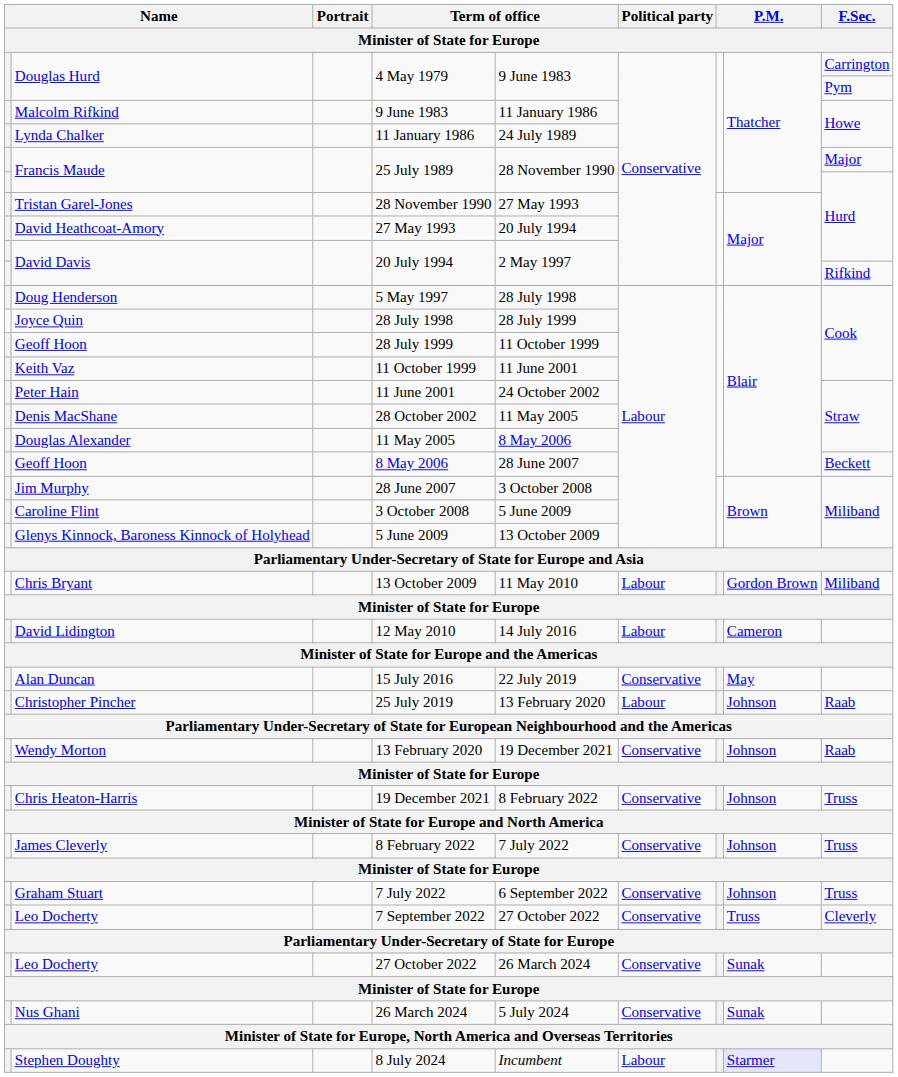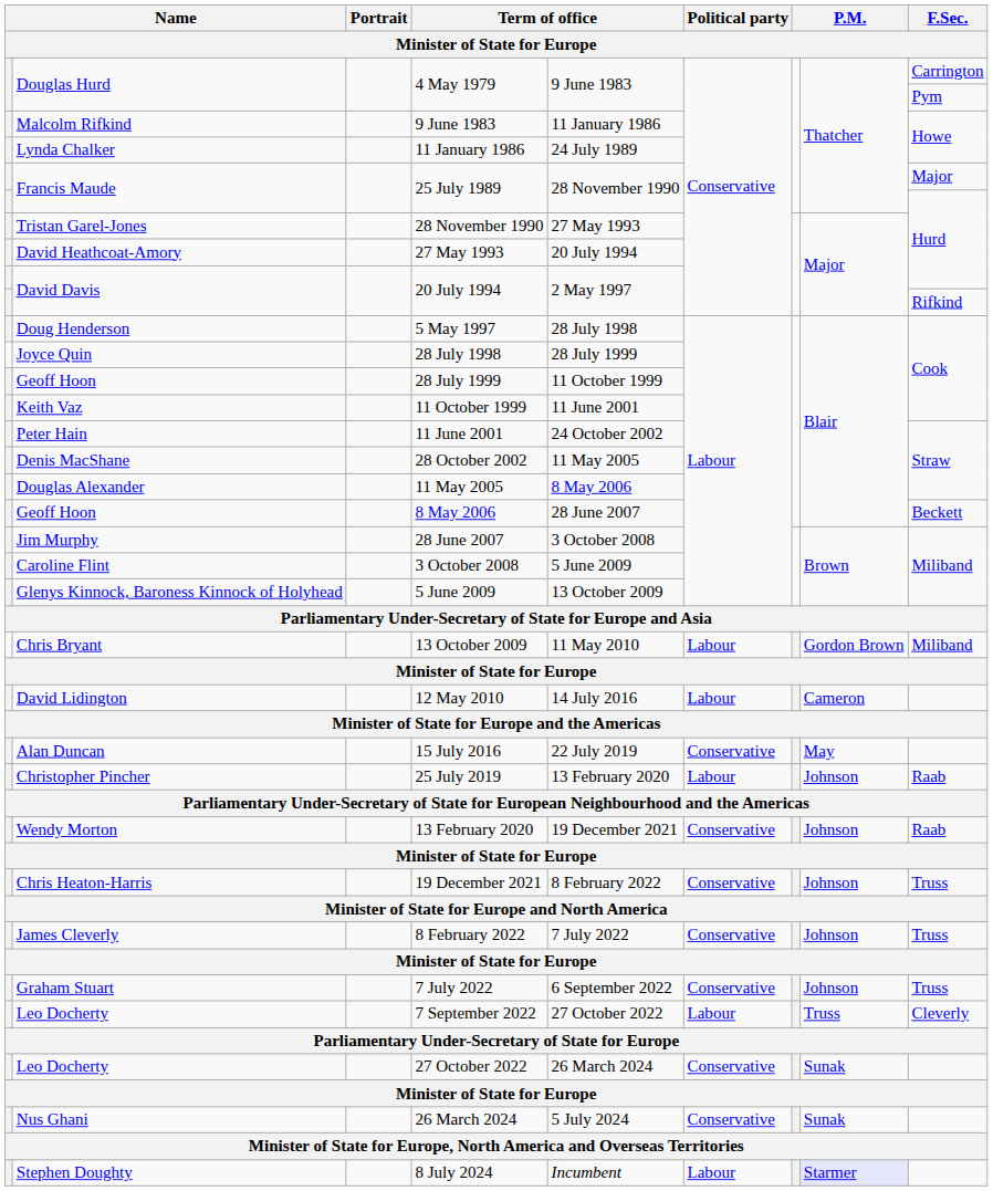7 September 2022 | Political party: Conservative -> Labour
